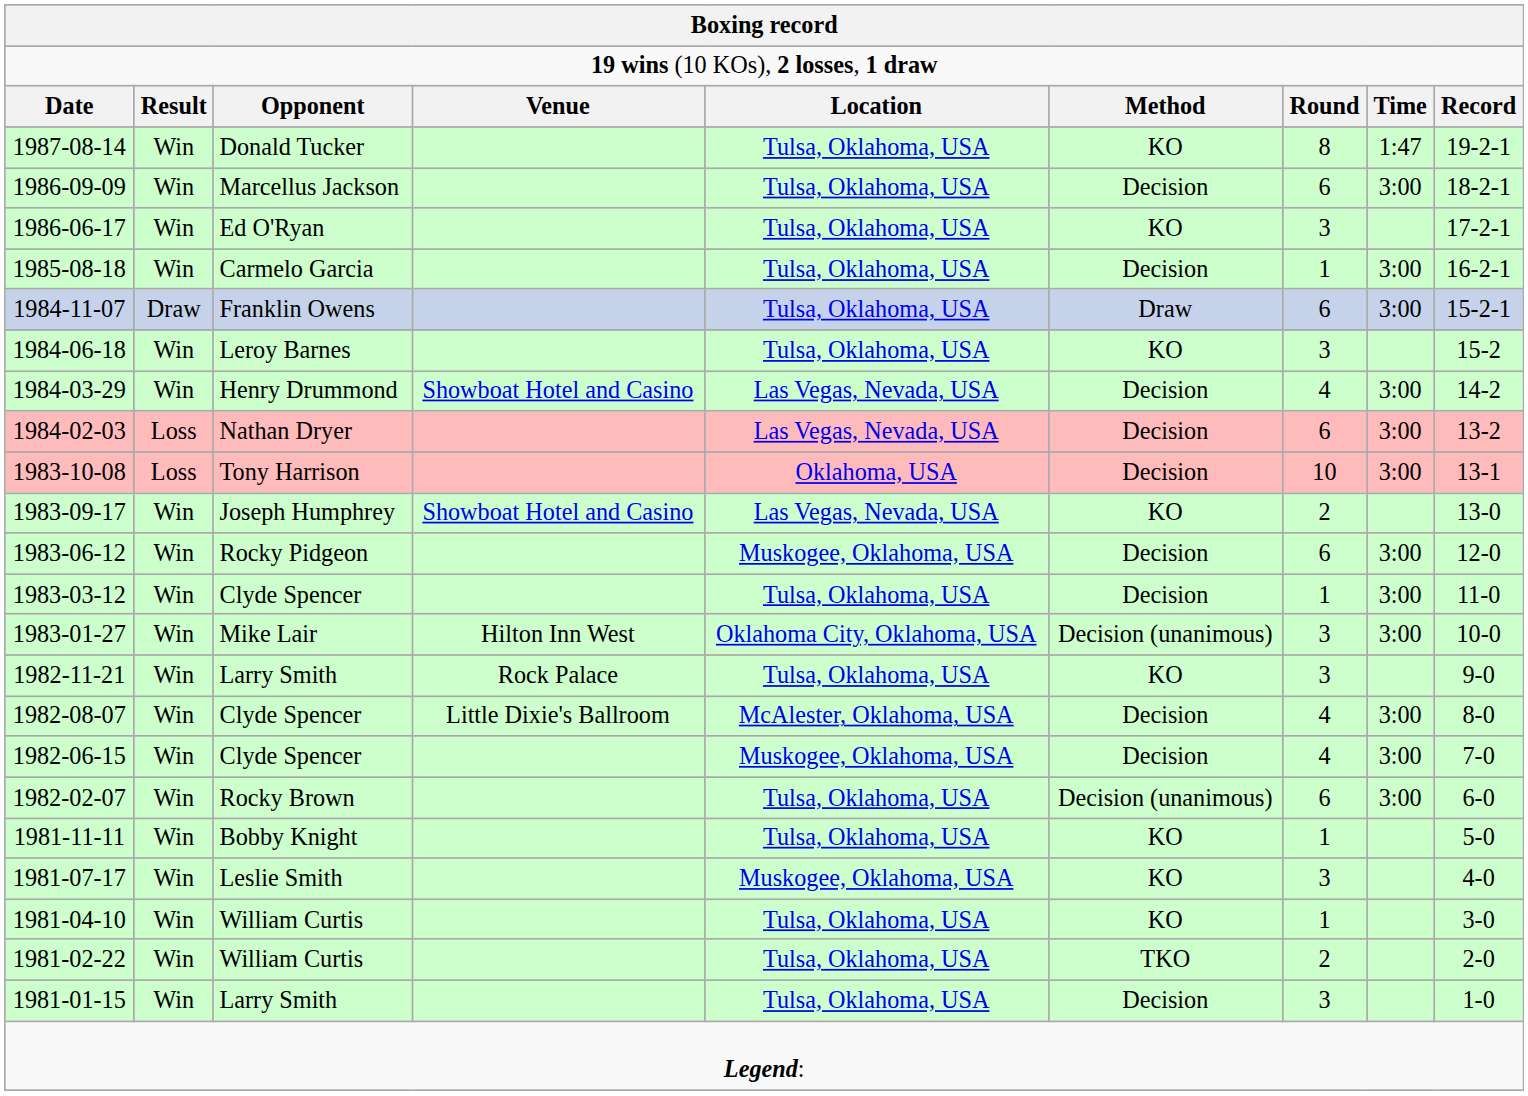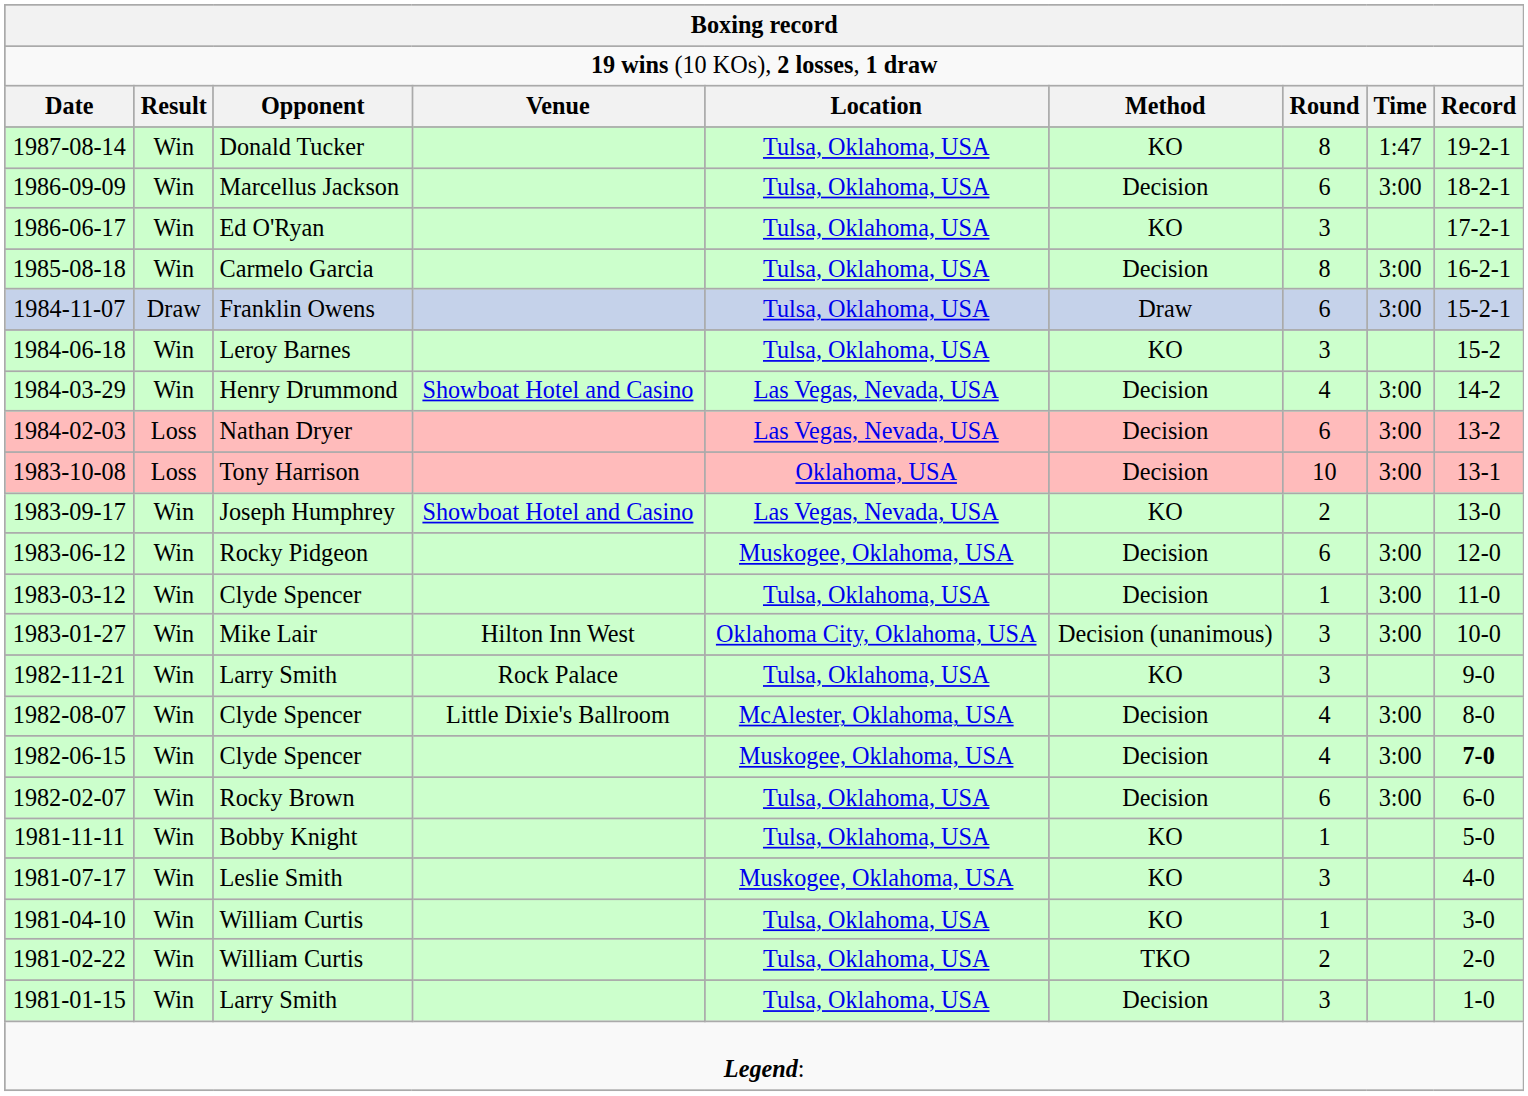1985-08-18 | column 7: 1 -> 8
1982-06-15 | column 9: normal -> bold
1982-02-07 | column 6: Decision (unanimous) -> Decision
